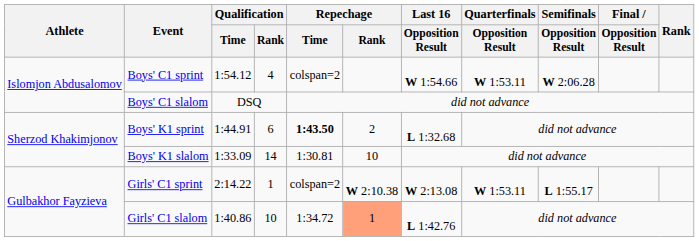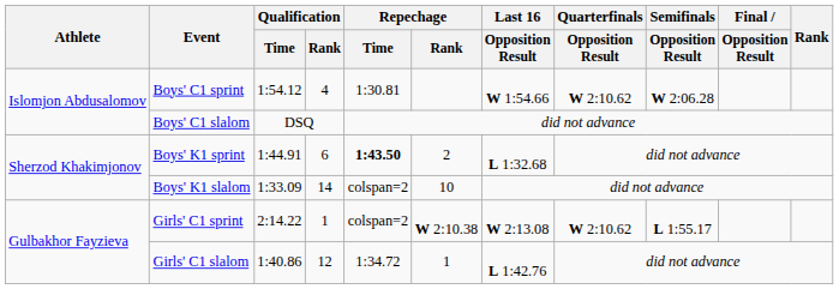Boys' C1 sprint | Repechage / Time: colspan=2 -> 1:30.81
Boys' C1 sprint | Quarterfinals / Opposition Result: W 1:53.11 -> W 2:10.62
Boys' K1 slalom | Repechage / Time: 1:30.81 -> colspan=2
Girls' C1 sprint | Quarterfinals / Opposition Result: W 1:53.11 -> W 2:10.62
Girls' C1 slalom | Qualification / Rank: 10 -> 12
Girls' C1 slalom | Repechage / Rank: lightsalmon background -> no background
